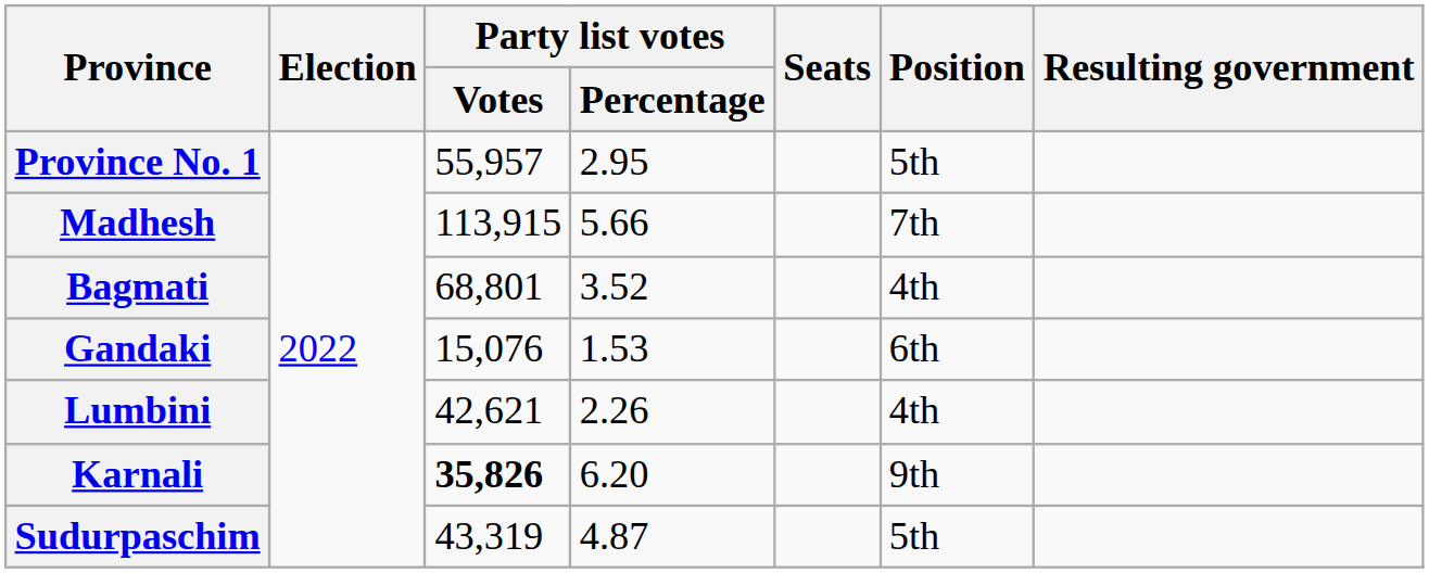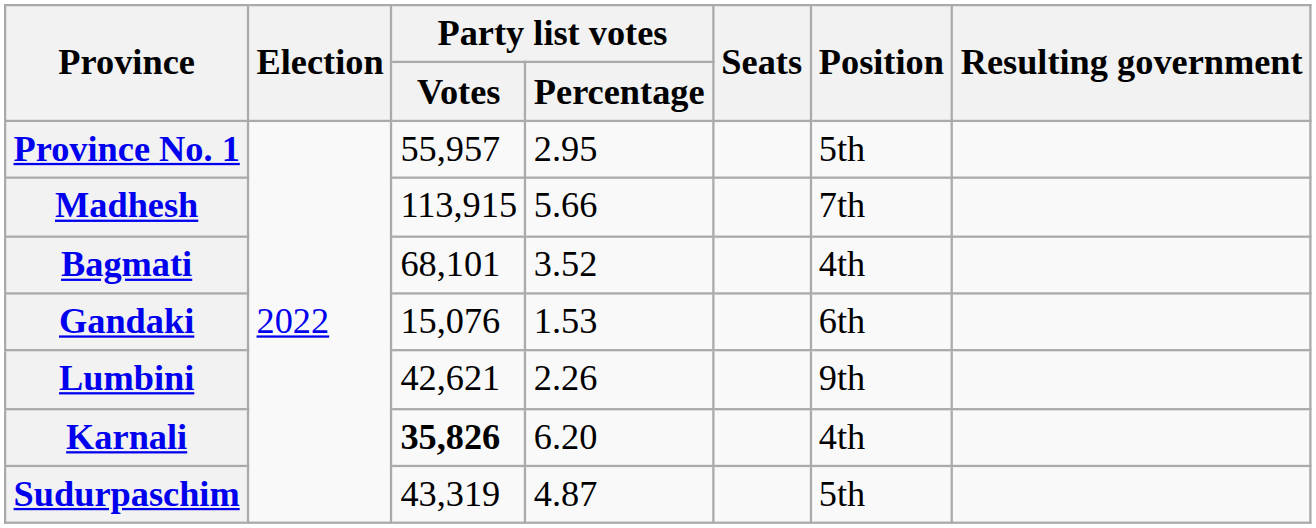Bagmati | Party list votes / Votes: 68,801 -> 68,101
Lumbini | Position: 4th -> 9th
Karnali | Position: 9th -> 4th
